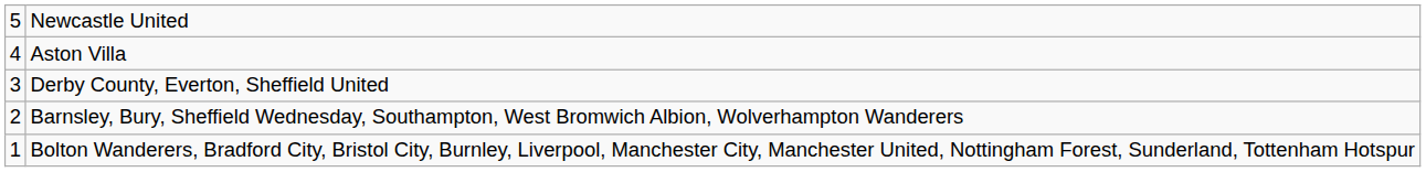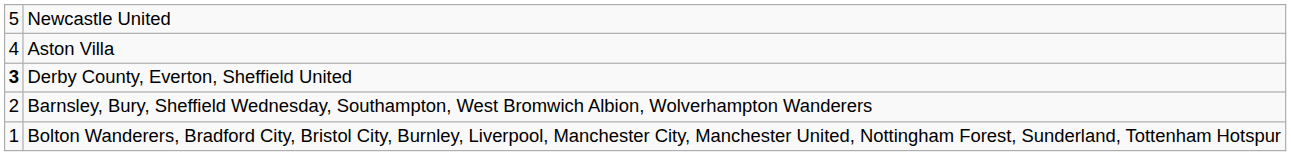Derby County, Everton, Sheffield United | column 1: normal -> bold
